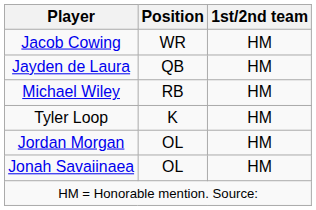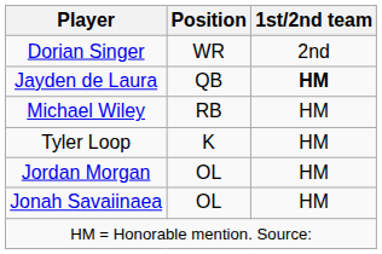+ row: Dorian Singer | WR | 2nd
- row: Jacob Cowing | WR | HM
Jayden de Laura | 1st/2nd team: normal -> bold
